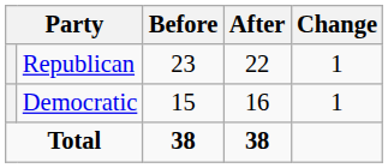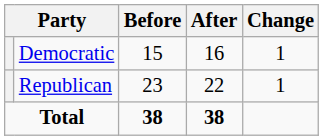rows swapped: Republican <-> Democratic
